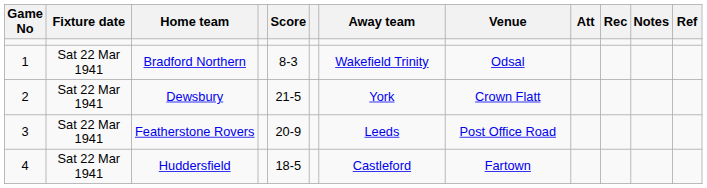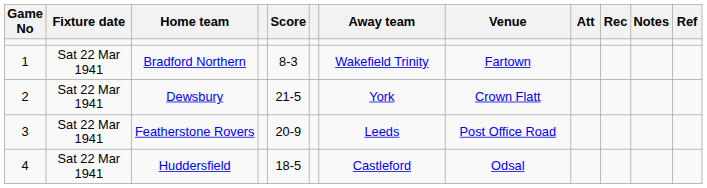Bradford Northern | Venue: Odsal -> Fartown
Huddersfield | Venue: Fartown -> Odsal
